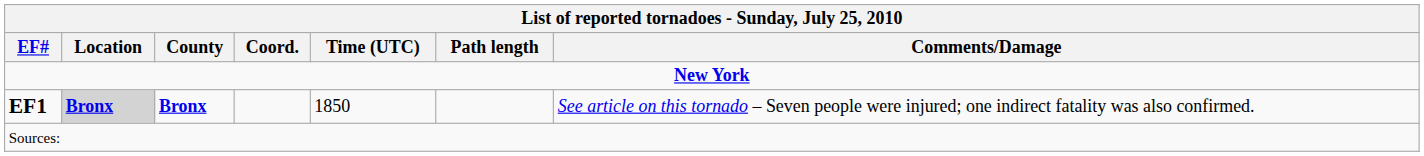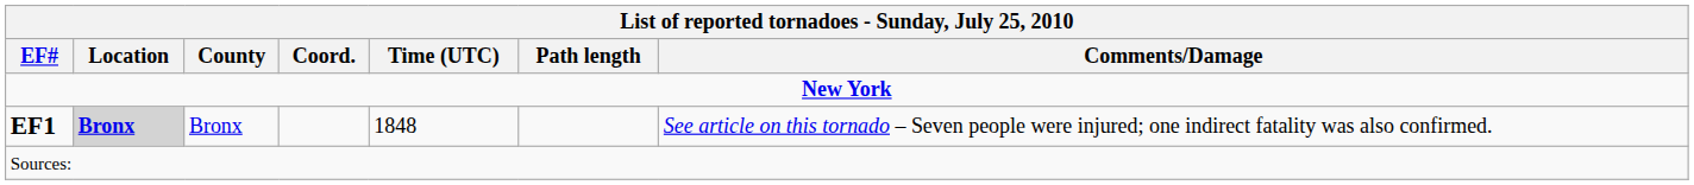EF1 | County: bold -> normal
EF1 | Time (UTC): 1850 -> 1848
